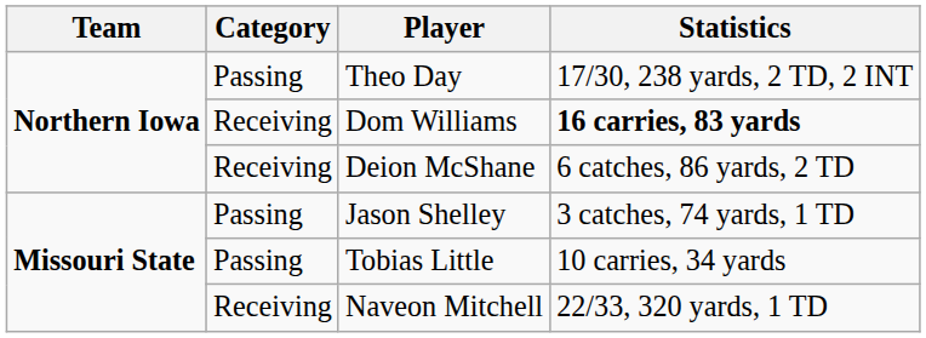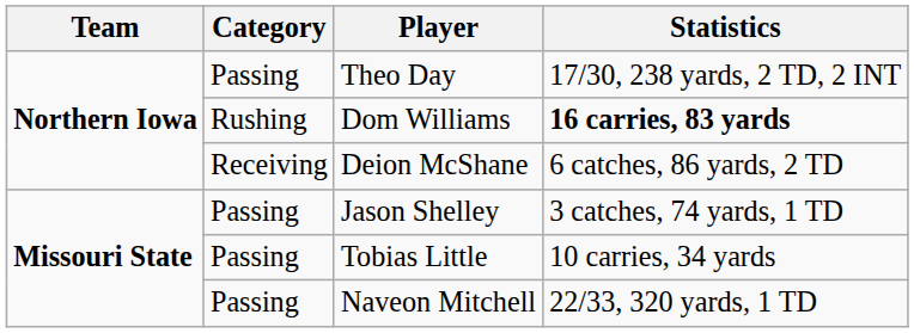Dom Williams | Category: Receiving -> Rushing
Naveon Mitchell | Category: Receiving -> Passing
